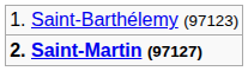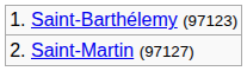row 2 | column 1: bold -> normal
